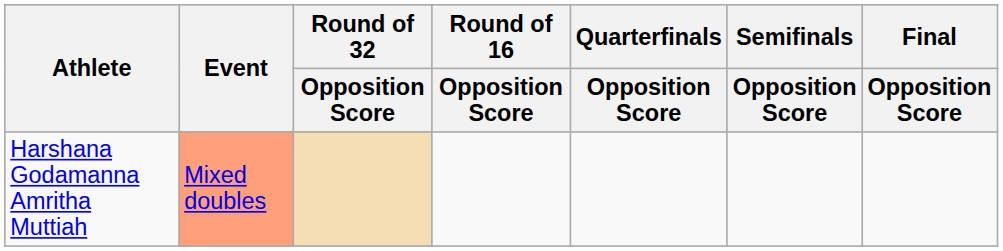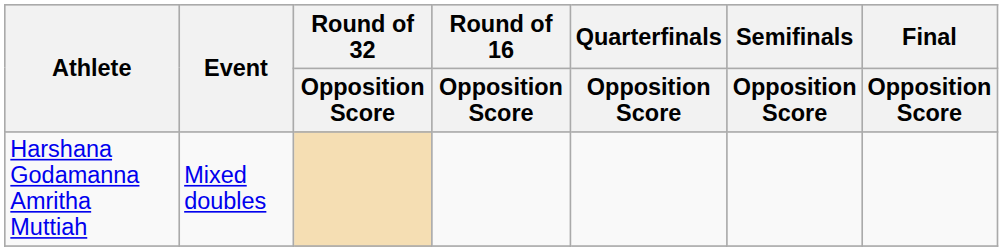Harshana Godamanna Amritha Muttiah | Event: lightsalmon background -> no background
